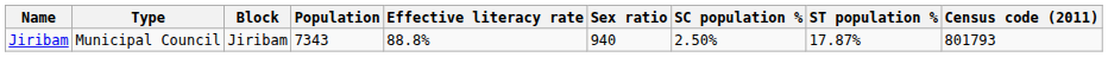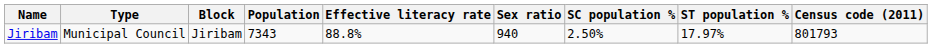row 2 | ST population %: 17.87% -> 17.97%
